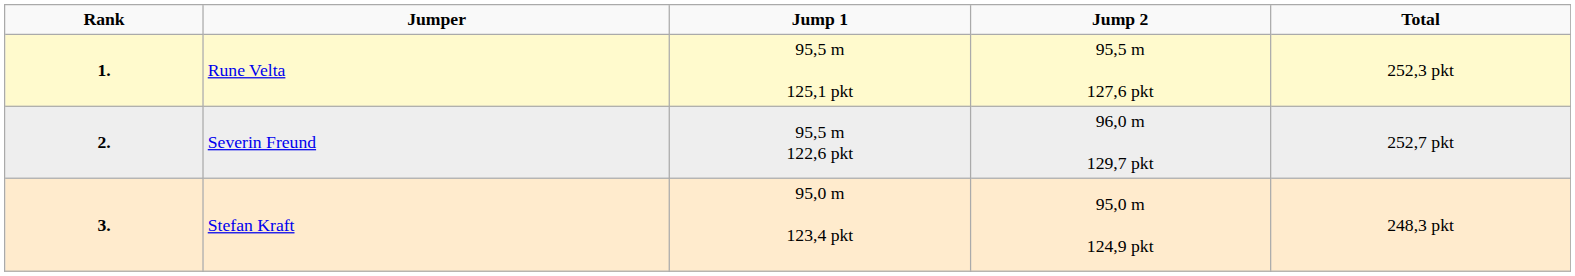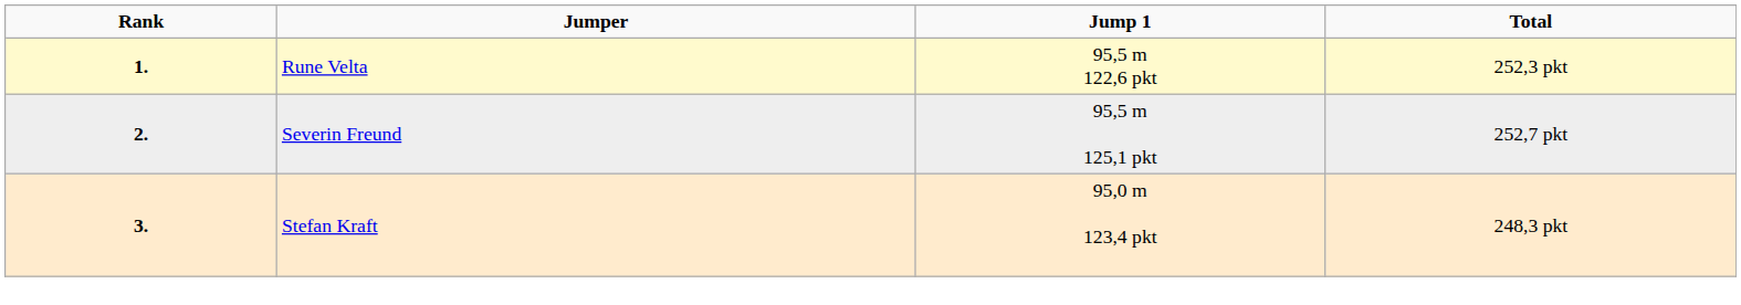- column: Jump 2 | 95,5 m 127,6 pkt | 96,0 m 129,7 pkt | 95,0 m 124,9 pkt
Rune Velta | Jump 1: 95,5 m 125,1 pkt -> 95,5 m 122,6 pkt
Severin Freund | Jump 1: 95,5 m 122,6 pkt -> 95,5 m 125,1 pkt
